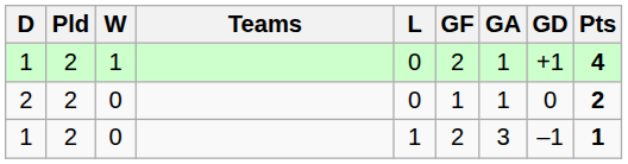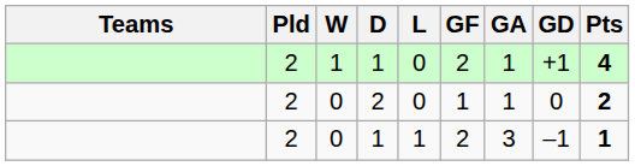columns swapped: Teams <-> D
